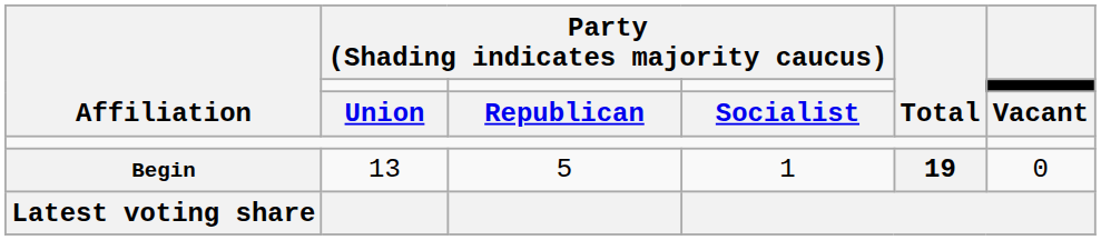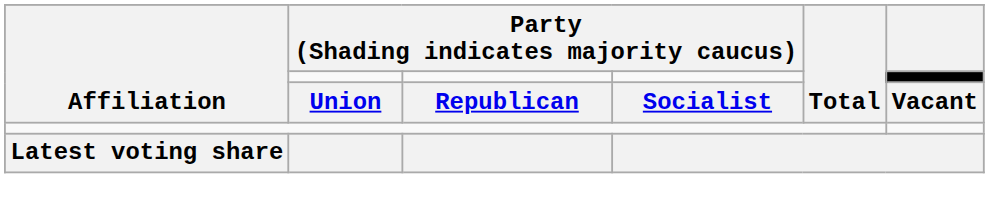- row: Begin | 13 | 5 | 1 | 19 | 0
